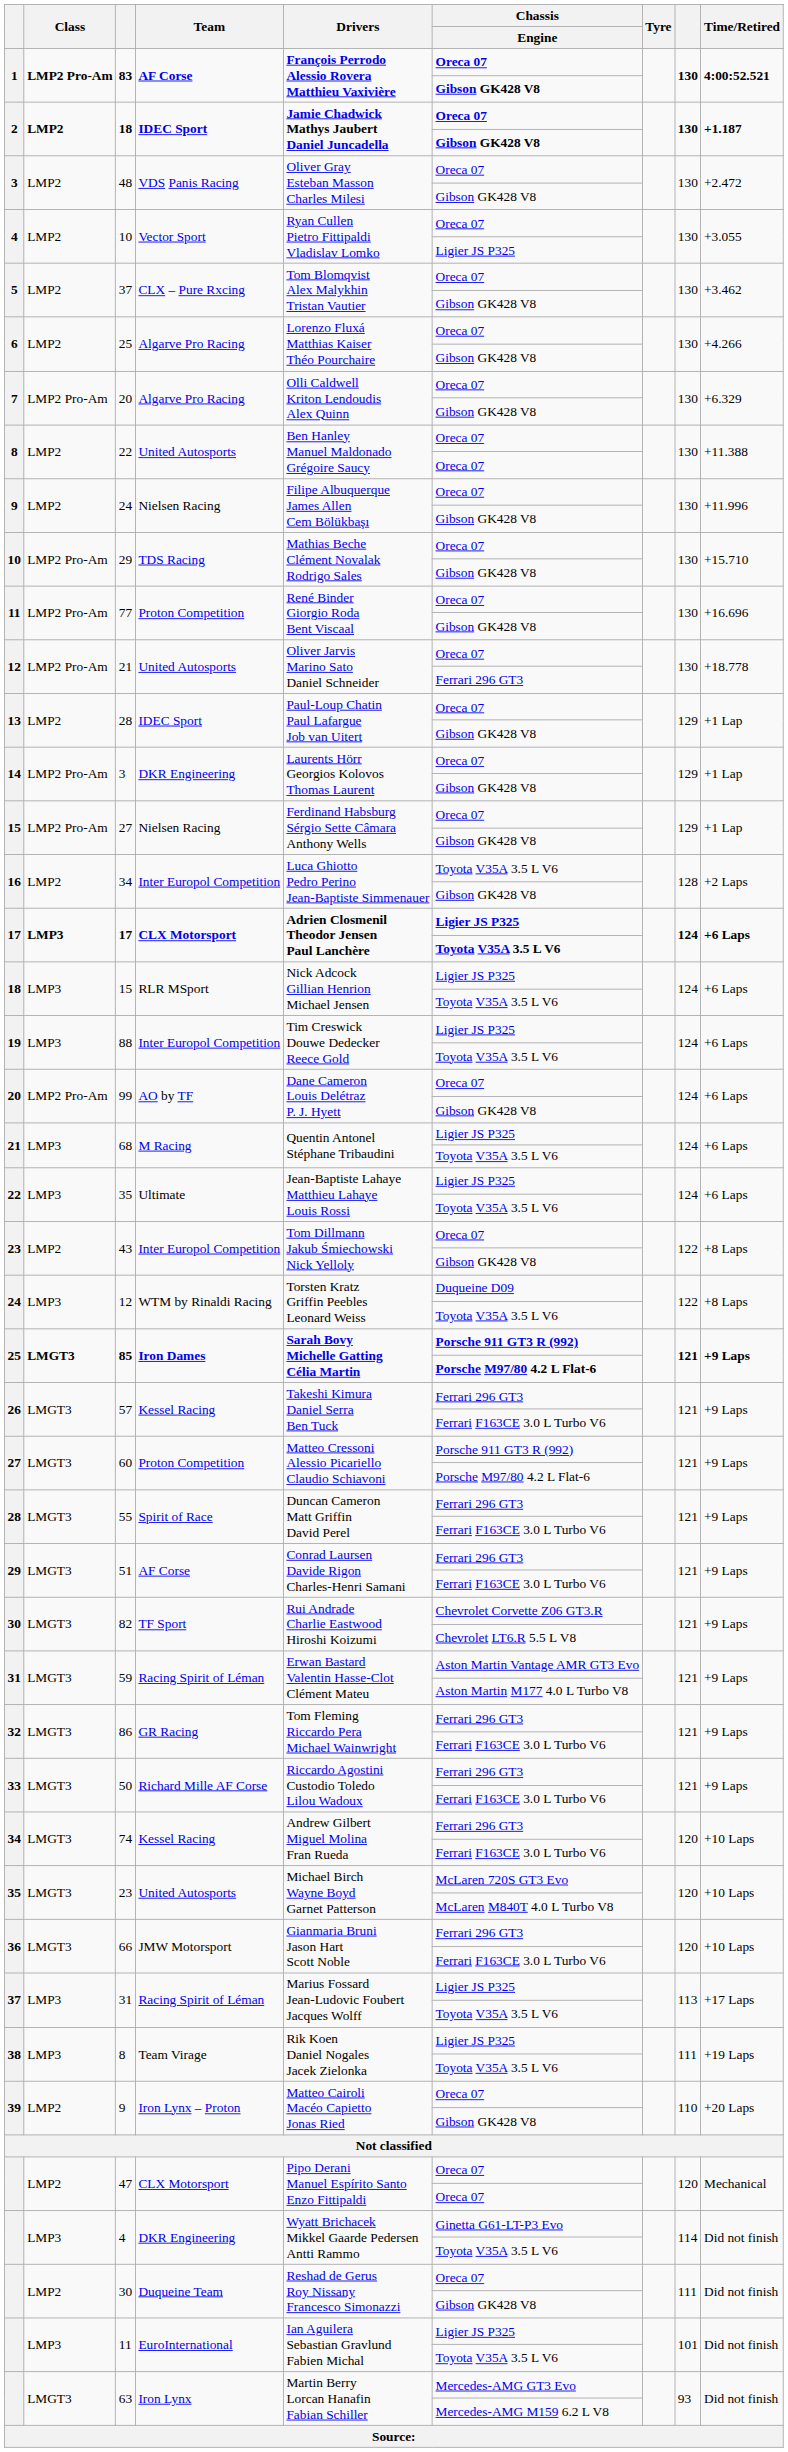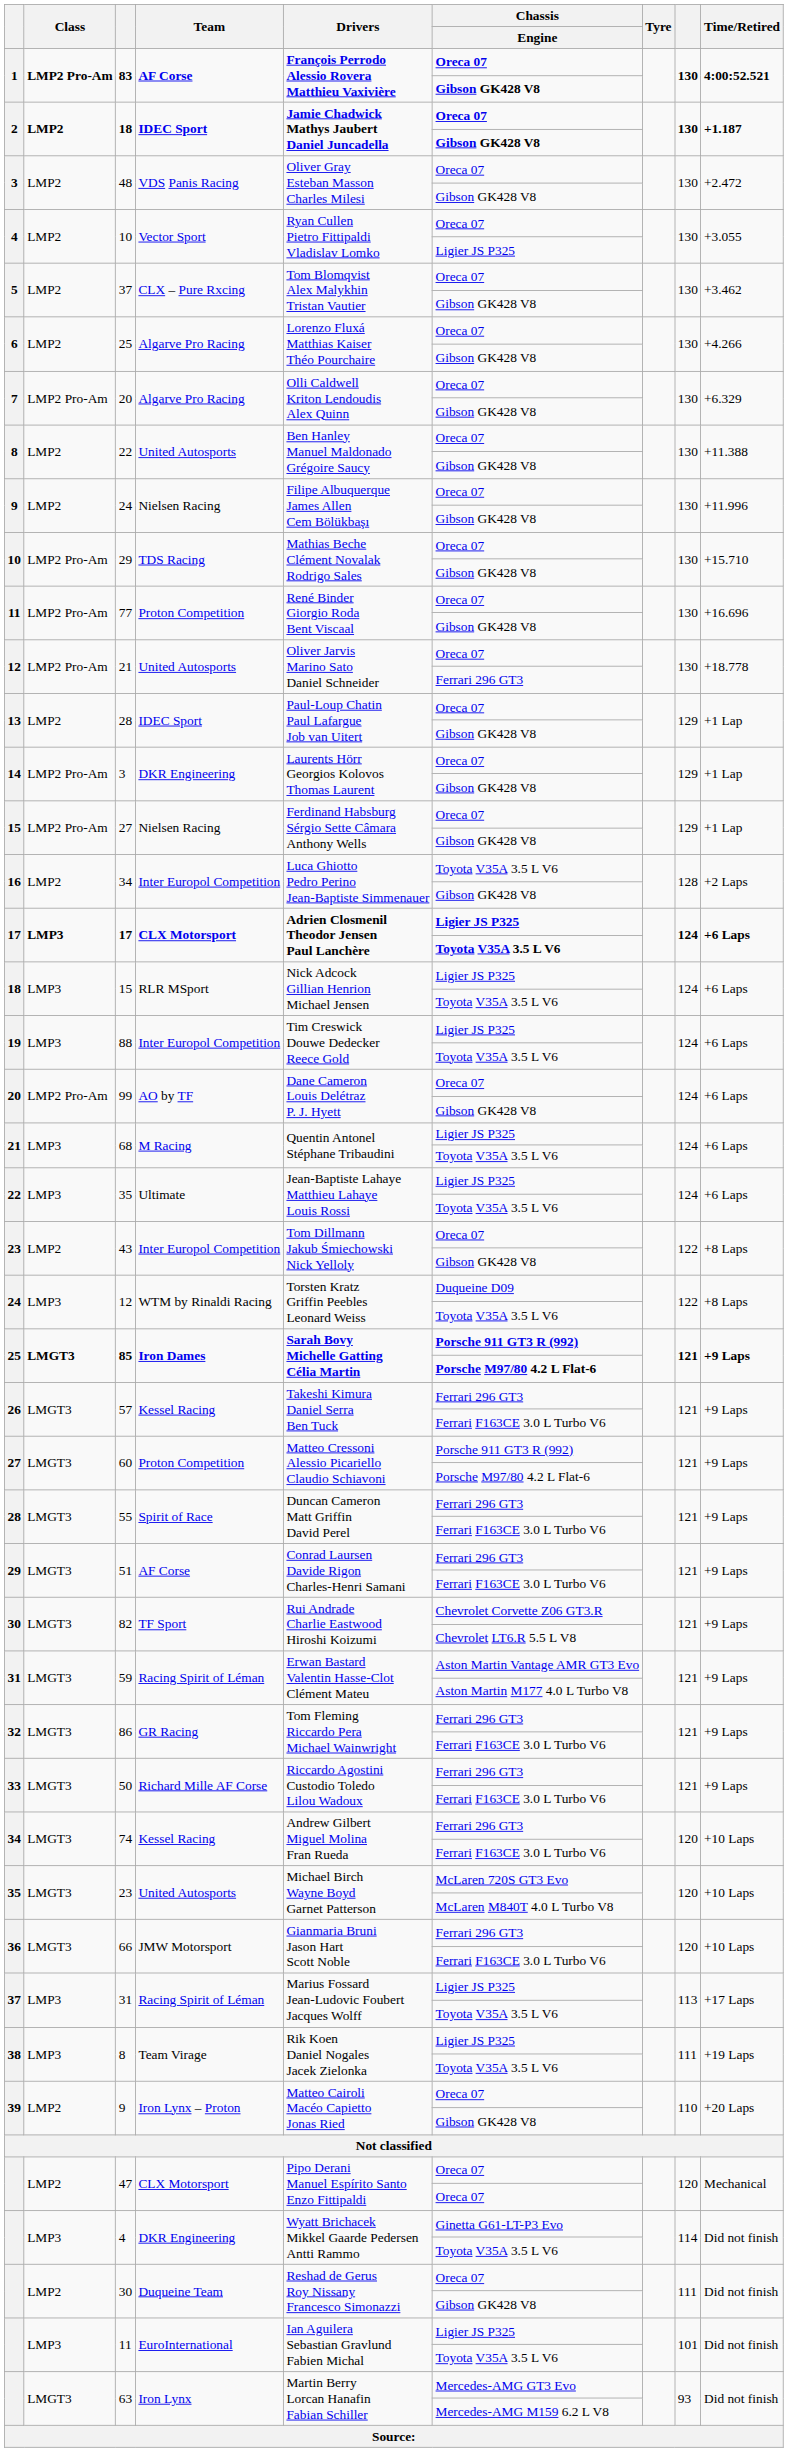row 18 | Chassis / Engine: Oreca 07 -> Gibson GK428 V8
